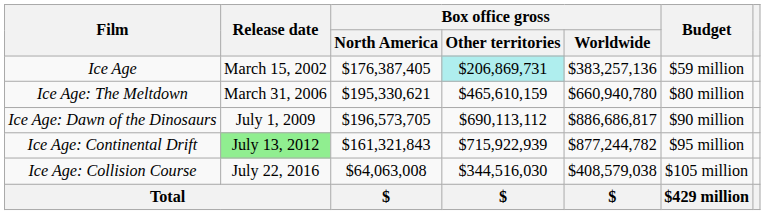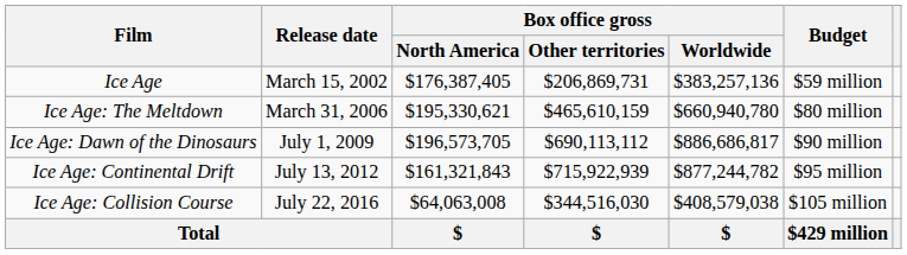Ice Age | Box office gross / Other territories: paleturquoise background -> no background
Ice Age: Continental Drift | Release date: lightgreen background -> no background
